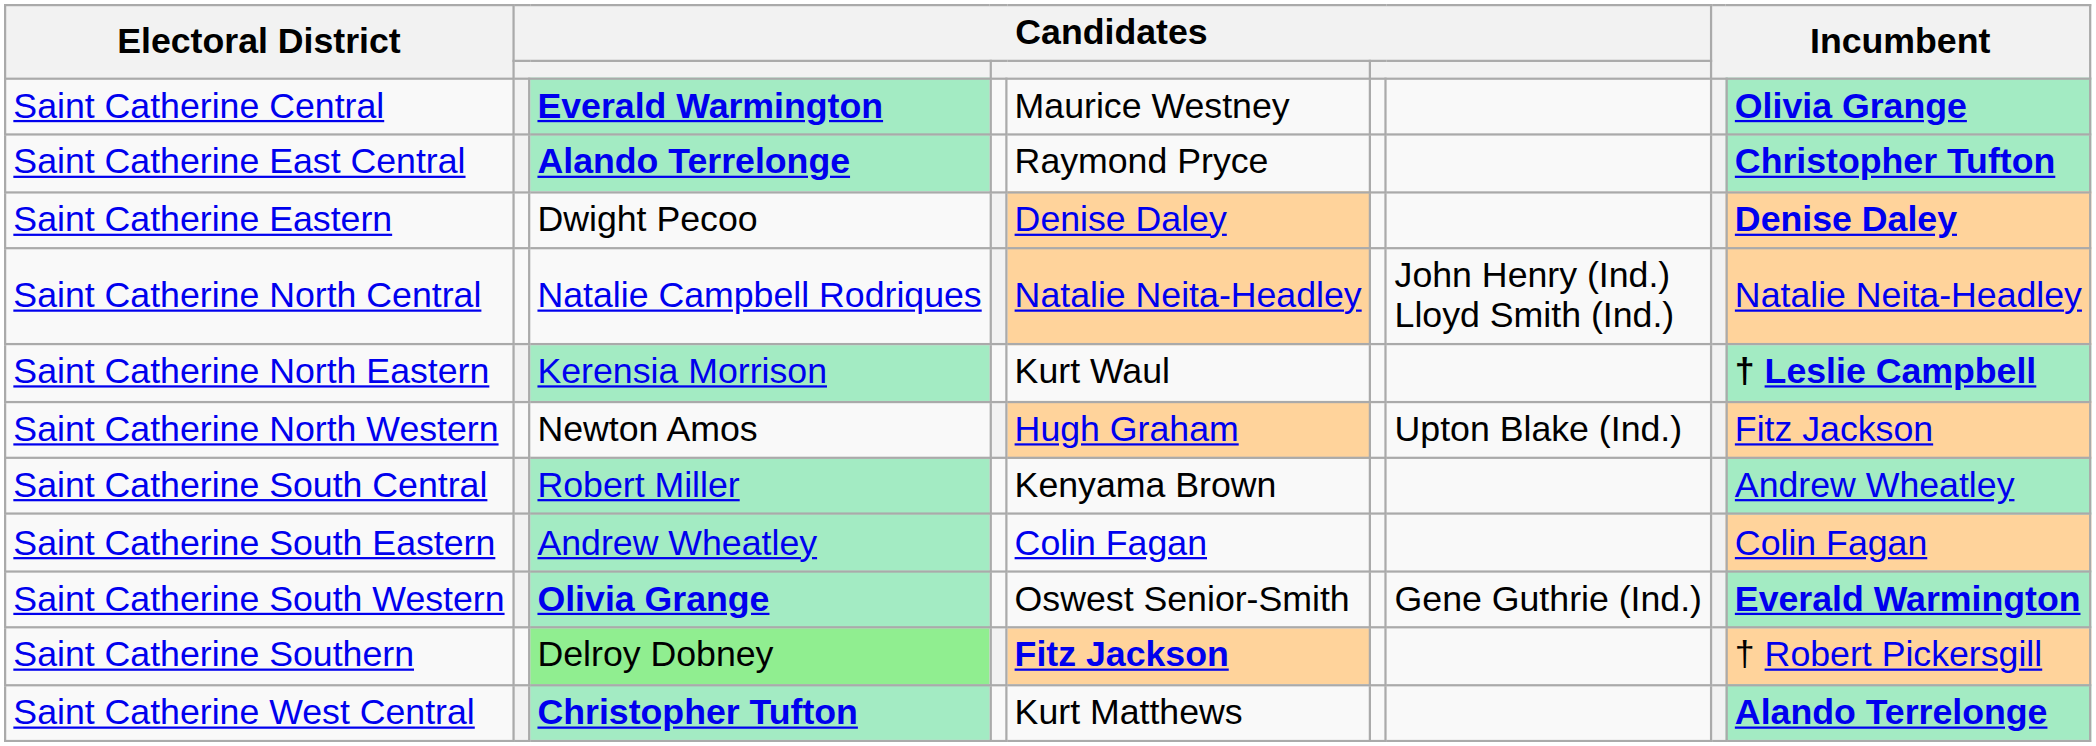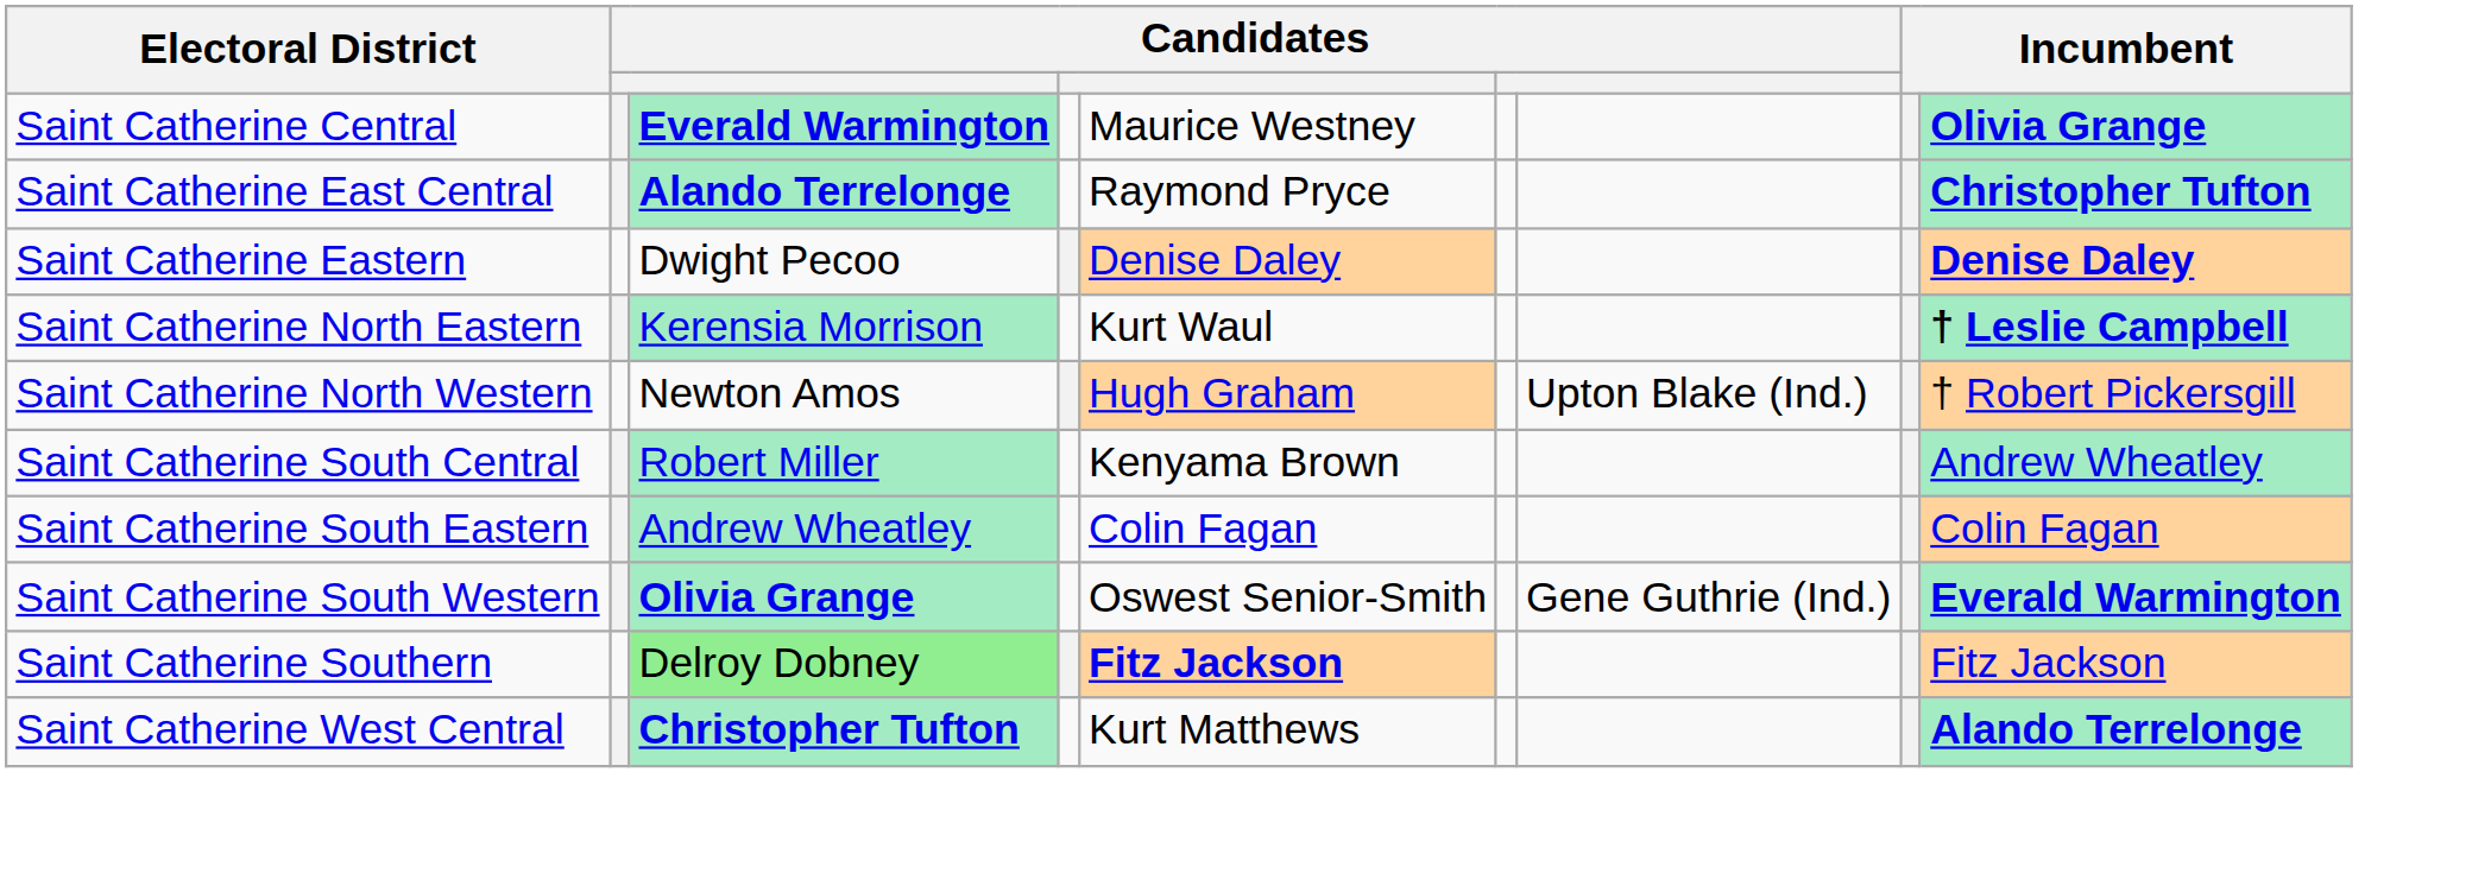- row: Saint Catherine North Central | Natalie Campbell Rodriques | Natalie Neita-Headley | John Henry (Ind.) Lloyd Smith (Ind.) | Natalie Neita-Headley
Saint Catherine North Western | column 9: Fitz Jackson -> † Robert Pickersgill
Saint Catherine Southern | column 9: † Robert Pickersgill -> Fitz Jackson
